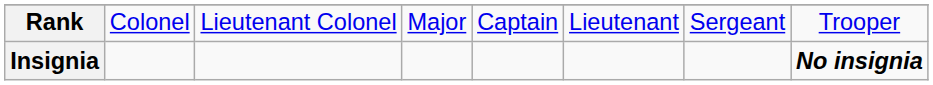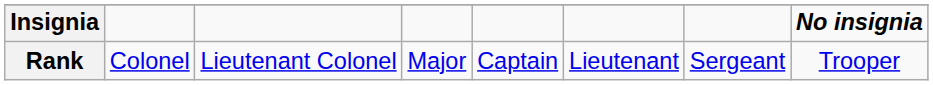rows swapped: Rank <-> Insignia
